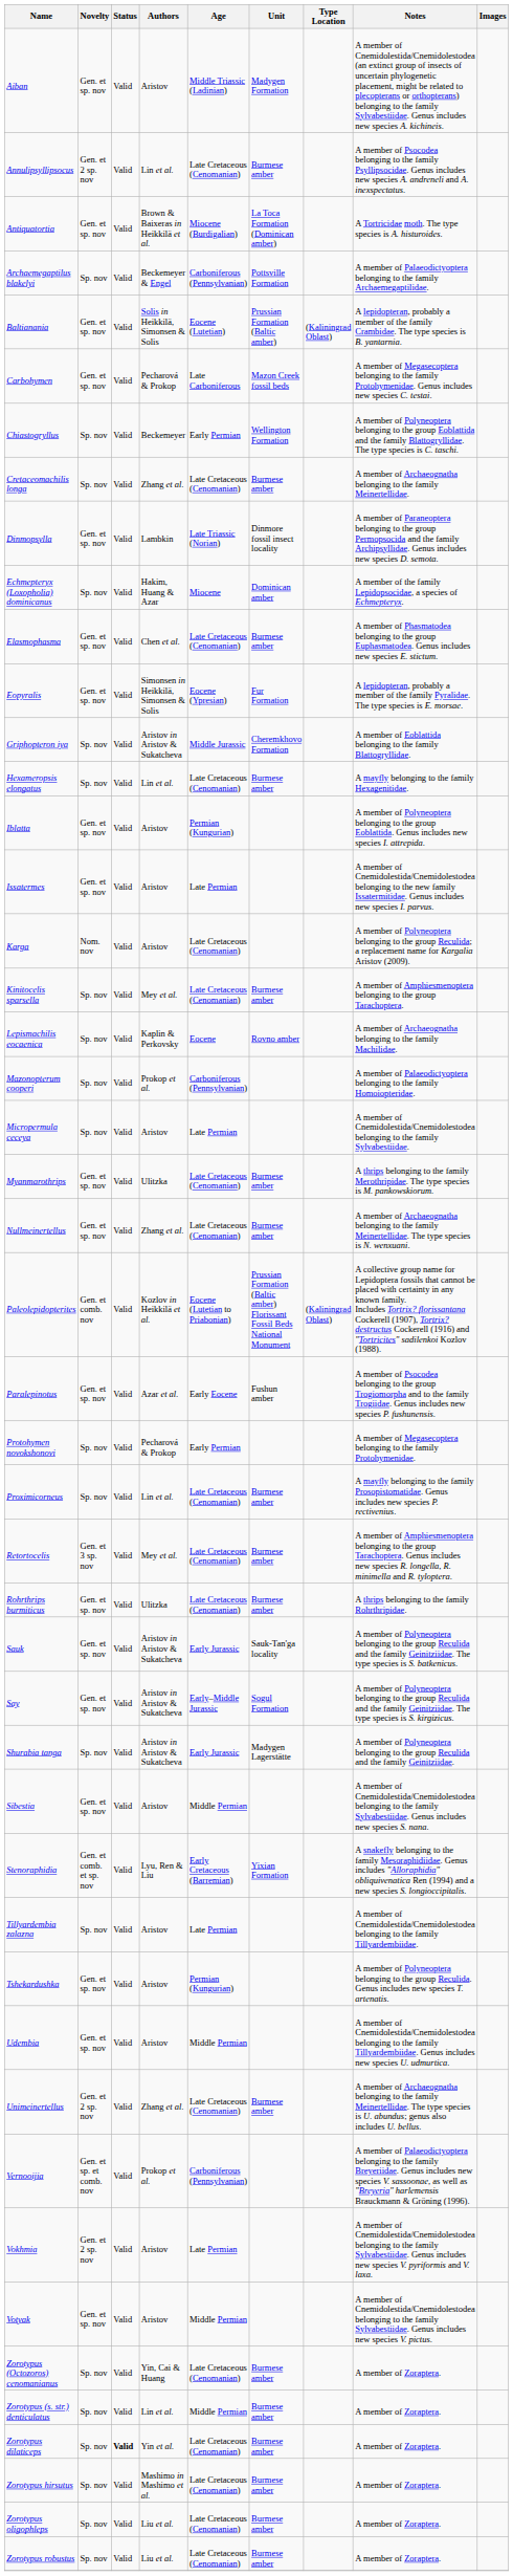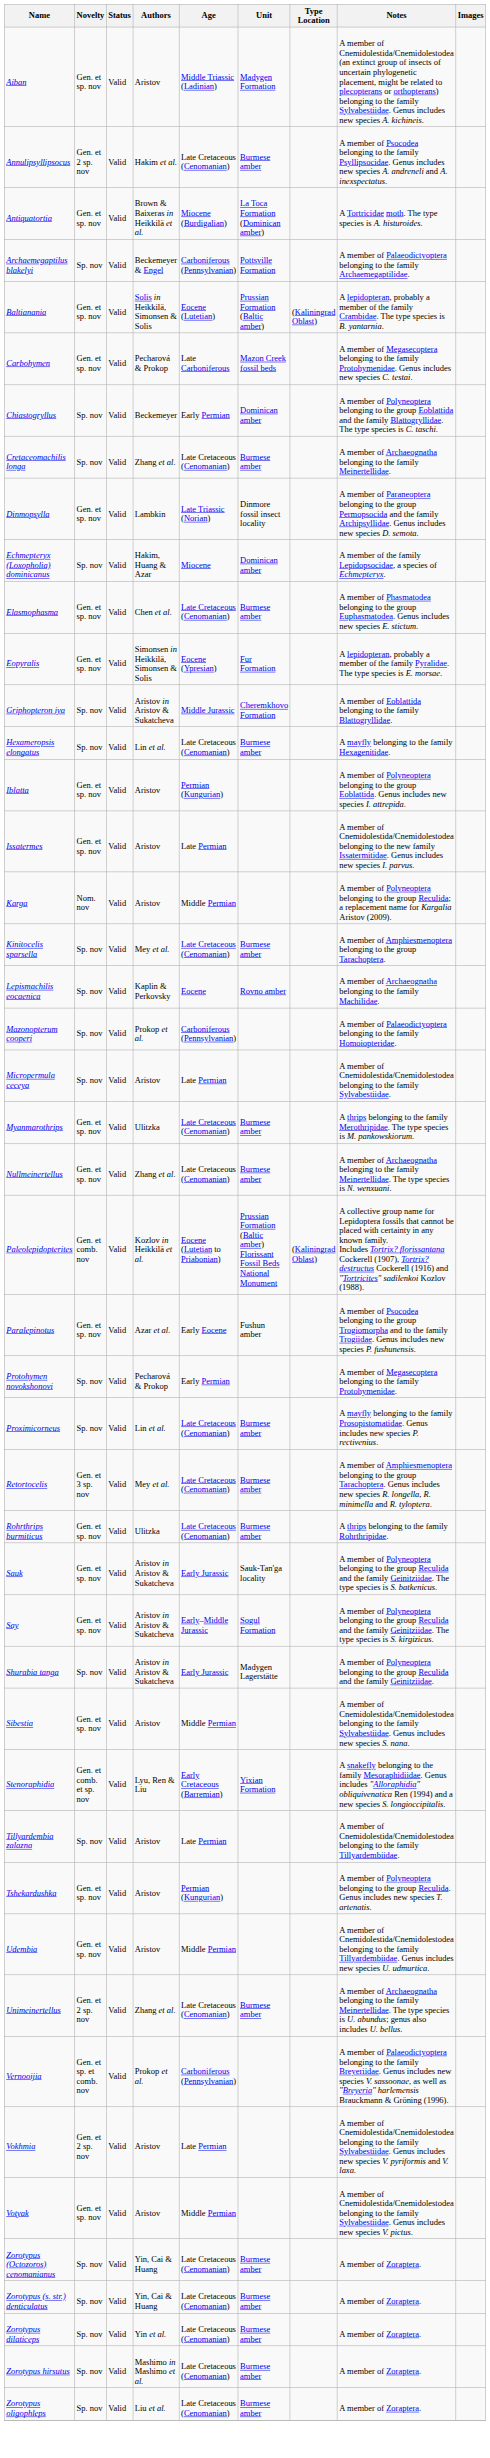Annulipsyllipsocus | Authors: Lin et al. -> Hakim et al.
Chiastogryllus | Unit: Wellington Formation -> Dominican amber
Karga | Age: Late Cretaceous (Cenomanian) -> Middle Permian
Zorotypus (s. str.) denticulatus | Authors: Lin et al. -> Yin, Cai & Huang
Zorotypus (s. str.) denticulatus | Age: Middle Permian -> Late Cretaceous (Cenomanian)
Zorotypus dilaticeps | Status: bold -> normal
- row: Zorotypus robustus | Sp. nov | Valid | Liu et al. | Late Cretaceous (Cenomanian) | Burmese amber | A member of Zoraptera.
